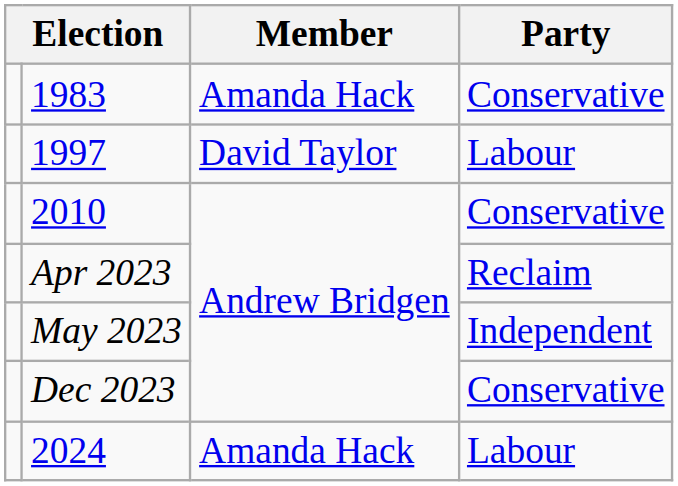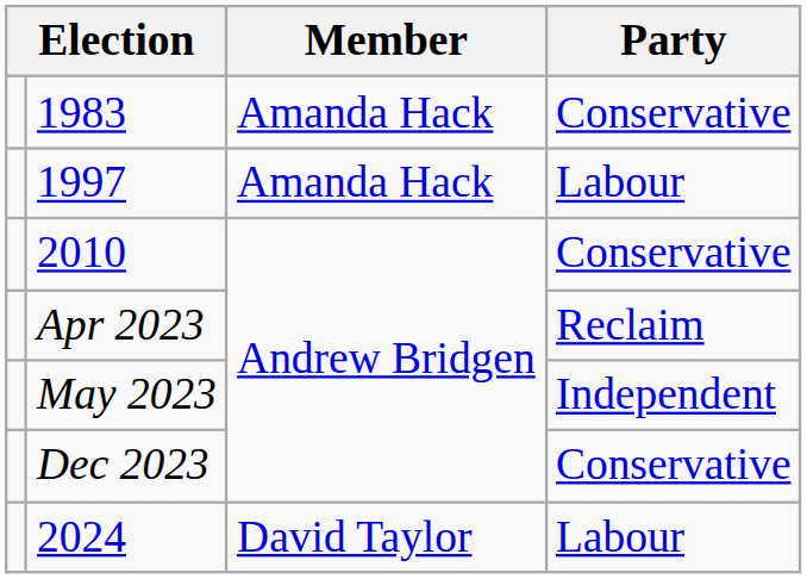1997 | Member: David Taylor -> Amanda Hack
2024 | Member: Amanda Hack -> David Taylor
